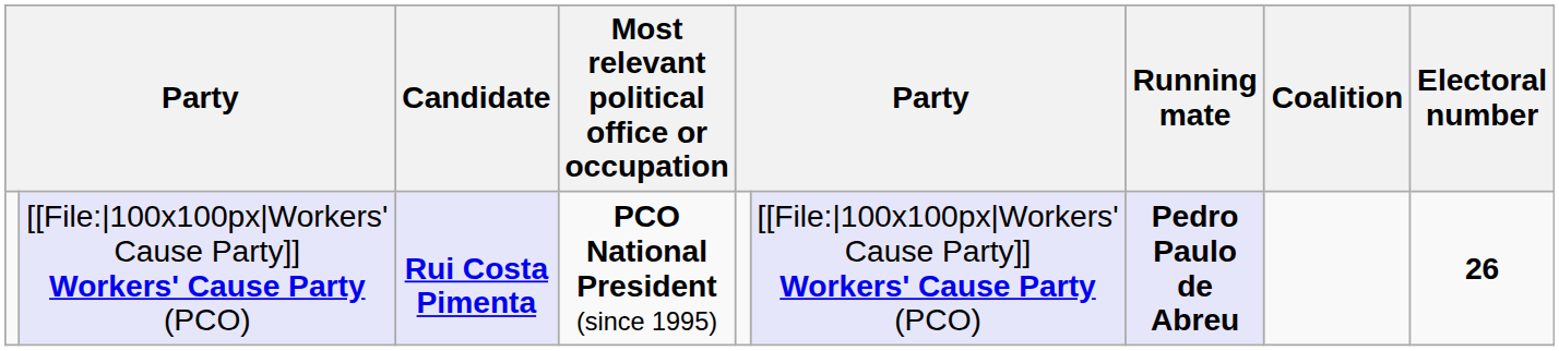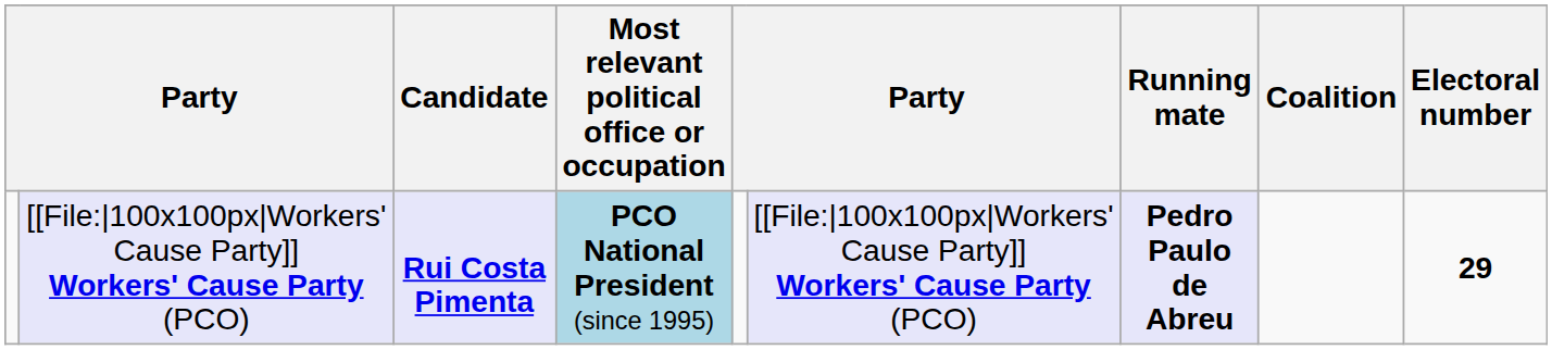row 2 | Most relevant political office or occupation: no background -> lightblue background
row 2 | Electoral number: 26 -> 29
